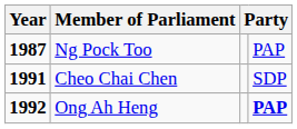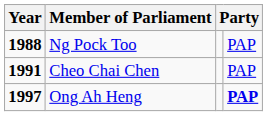Ng Pock Too | Year: 1987 -> 1988
Cheo Chai Chen | column 4: SDP -> PAP
Ong Ah Heng | Year: 1992 -> 1997
